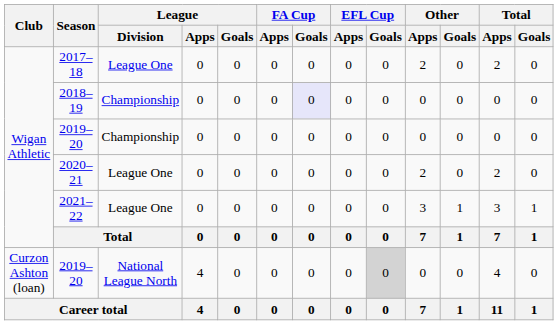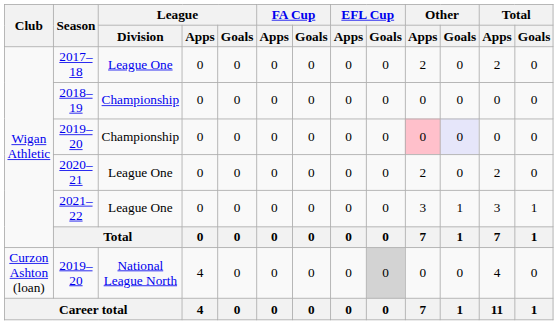2018–19 | FA Cup / Goals: lavender background -> no background
2019–20 / Championship | Other / Apps: no background -> pink background
2019–20 / Championship | Other / Goals: no background -> lavender background
